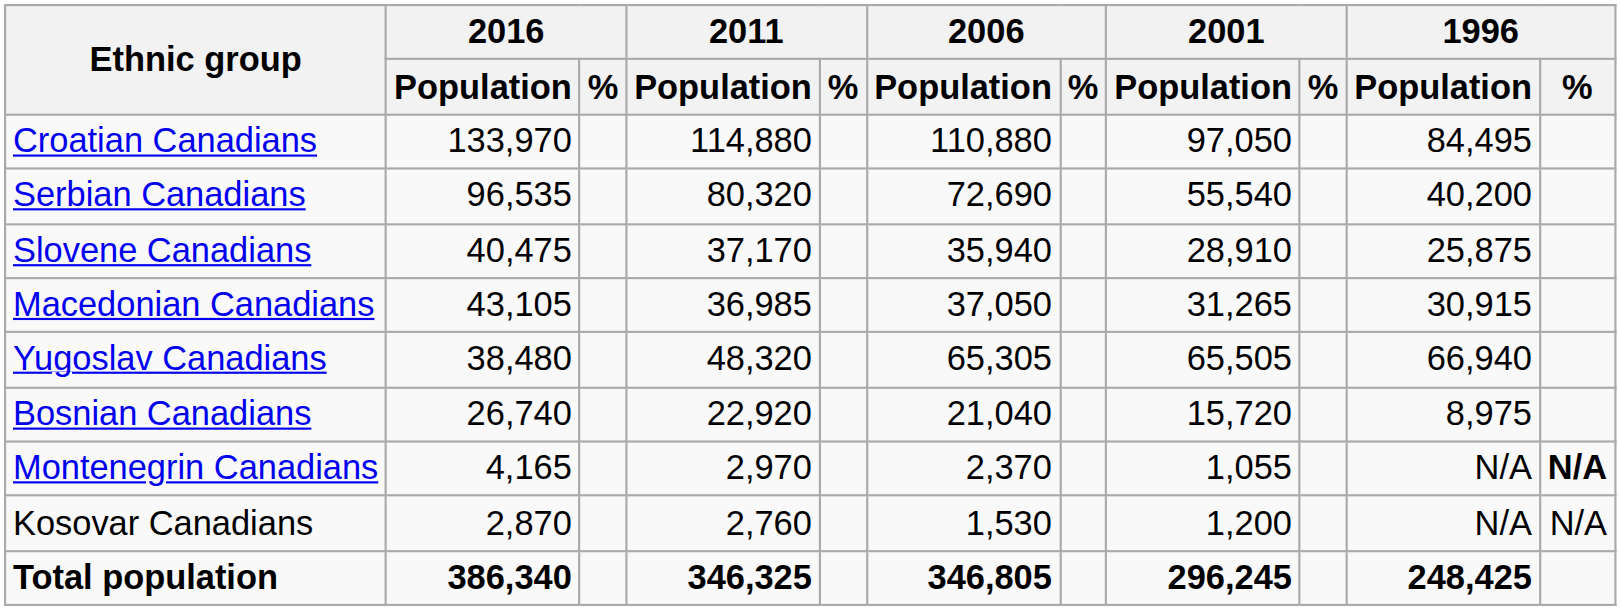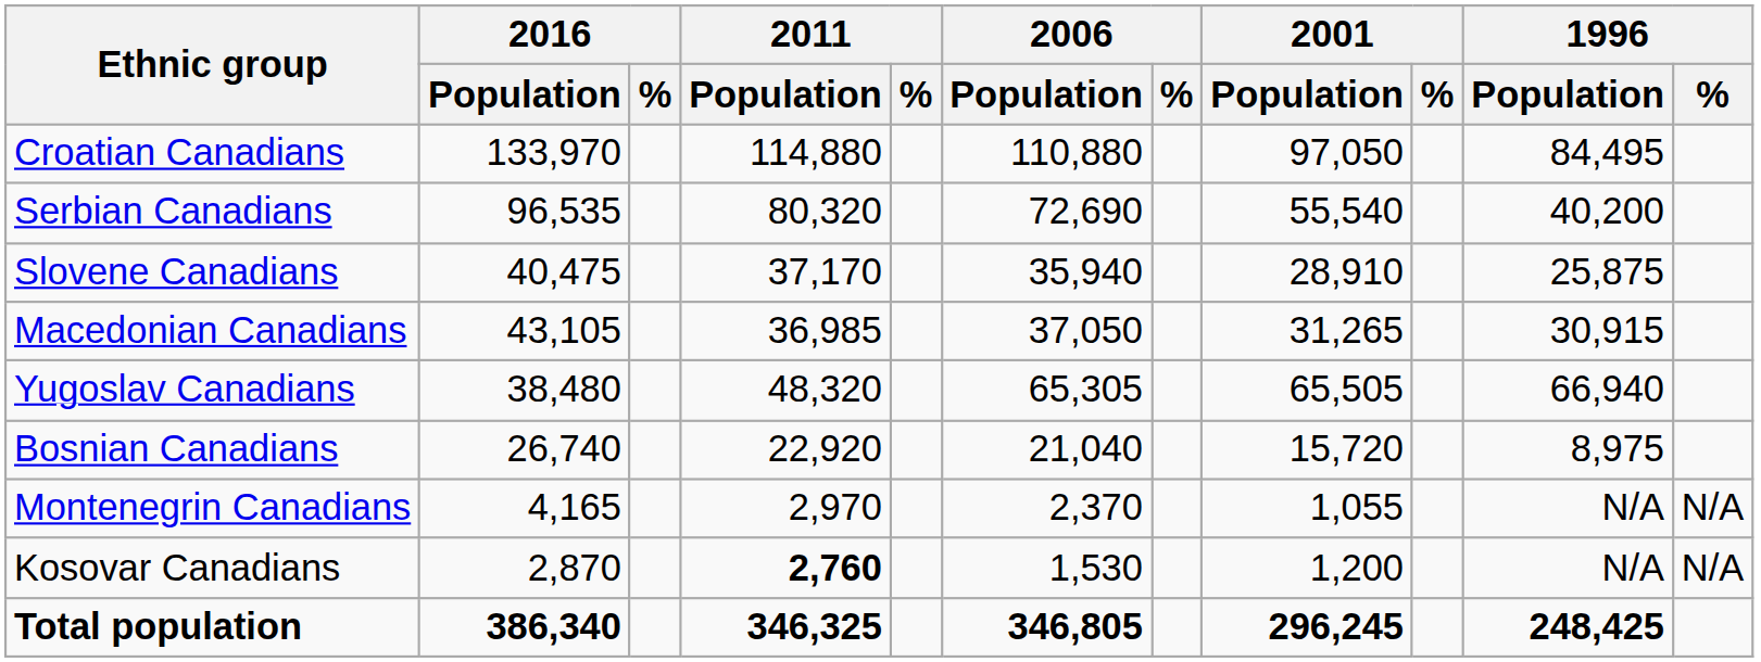Montenegrin Canadians | 1996 / %: bold -> normal
Kosovar Canadians | 2011 / Population: normal -> bold
